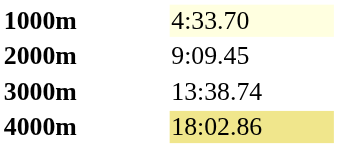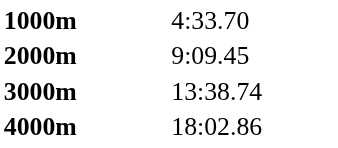1000m | column 2: lightyellow background -> no background
4000m | column 2: khaki background -> no background
